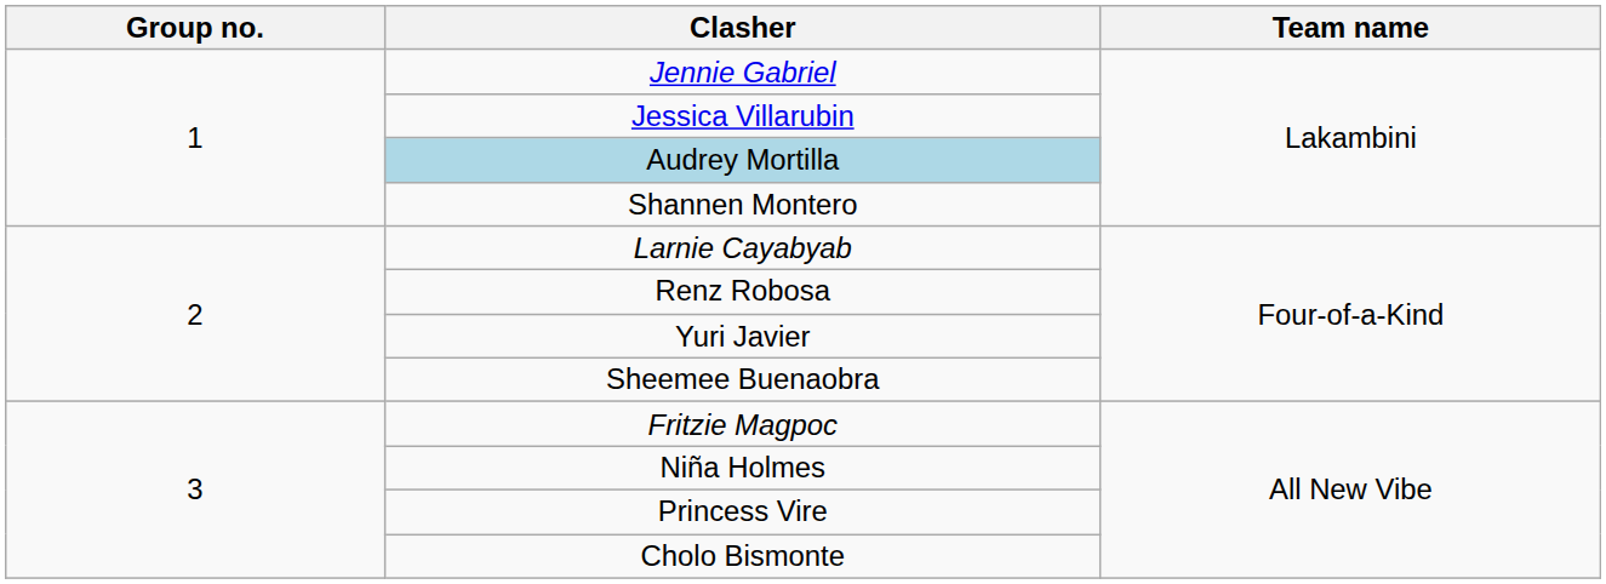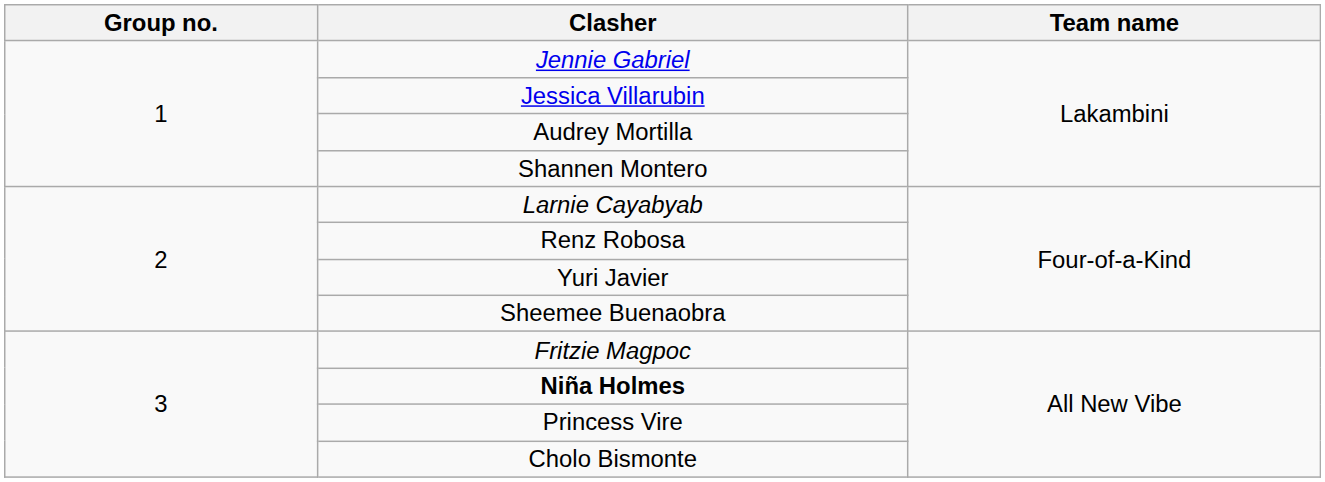Audrey Mortilla | Clasher: lightblue background -> no background
Niña Holmes | Clasher: normal -> bold
